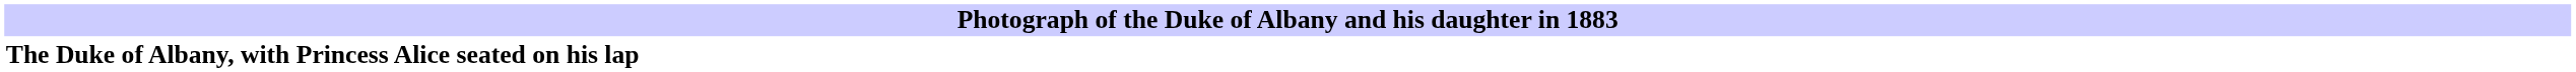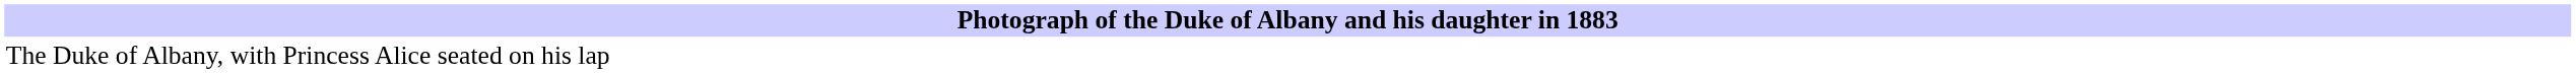row 2 | column 1: bold -> normal
